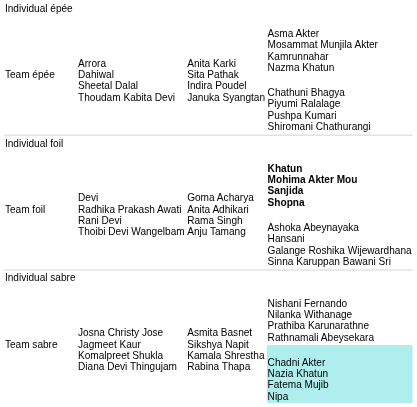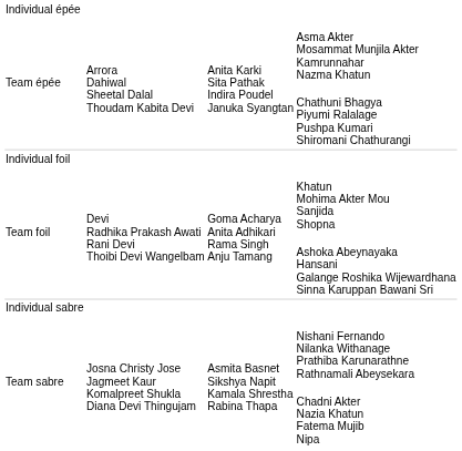Team foil / Khatun Mohima Akter Mou Sanjida Shopna | column 4: bold -> normal
Team sabre / Chadni Akter Nazia Khatun Fatema Mujib Nipa | column 4: paleturquoise background -> no background
